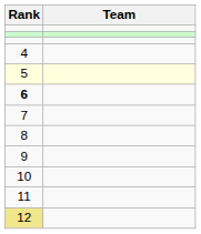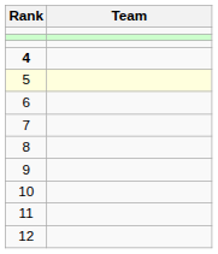row 5 | Rank: normal -> bold
row 7 | Rank: bold -> normal
row 13 | Rank: khaki background -> no background
